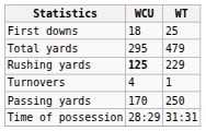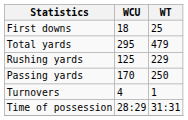Rushing yards | WCU: bold -> normal
rows swapped: Passing yards <-> Turnovers
